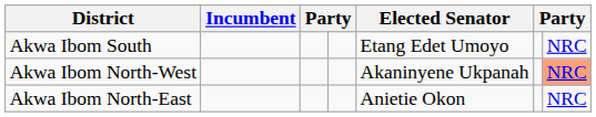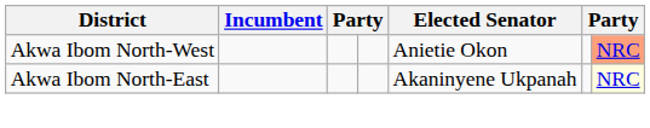- row: Akwa Ibom South | Etang Edet Umoyo | NRC
Akwa Ibom North-West | Elected Senator: Akaninyene Ukpanah -> Anietie Okon
Akwa Ibom North-East | Elected Senator: Anietie Okon -> Akaninyene Ukpanah
Akwa Ibom North-East | column 7: no background -> lightyellow background
